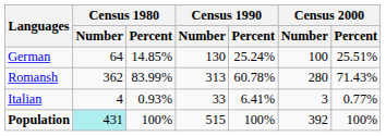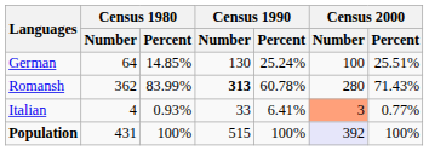Romansh | Census 1990 / Number: normal -> bold
Italian | Census 2000 / Number: no background -> lightsalmon background
Population | Census 1980 / Number: paleturquoise background -> no background
Population | Census 2000 / Number: no background -> lavender background
